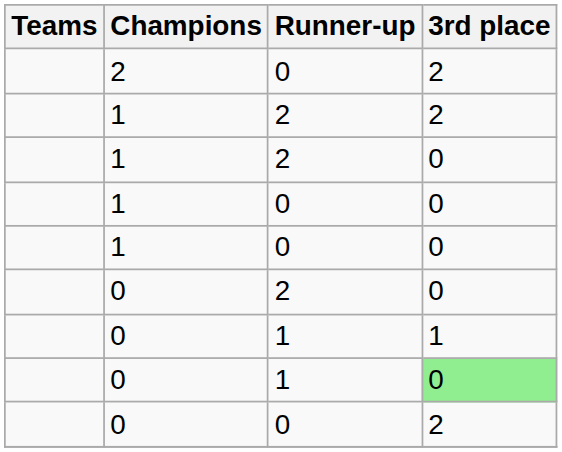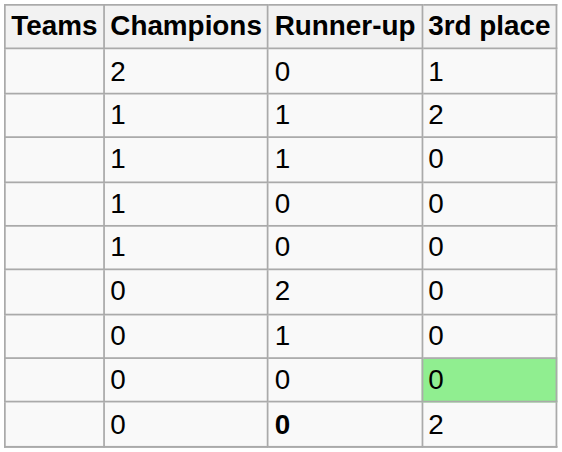row 2 | 3rd place: 2 -> 1
row 3 | Runner-up: 2 -> 1
row 4 | Runner-up: 2 -> 1
row 8 | 3rd place: 1 -> 0
row 9 | Runner-up: 1 -> 0
row 10 | Runner-up: normal -> bold
